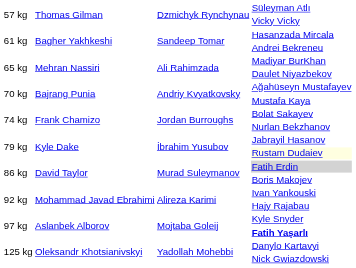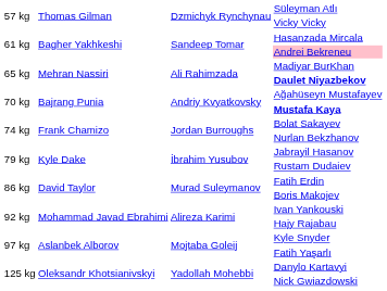Andrei Bekreneu | column 4: no background -> pink background
Daulet Niyazbekov | column 4: normal -> bold
Mustafa Kaya | column 4: normal -> bold
Rustam Dudaiev | column 4: lightyellow background -> no background
Fatih Erdin | column 4: lightgrey background -> no background
Fatih Yaşarlı | column 4: bold -> normal
